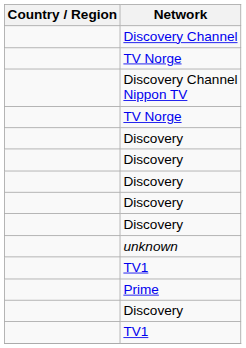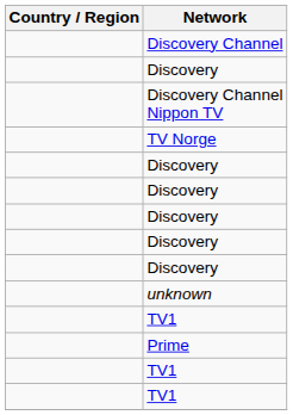row 3 | Network: TV Norge -> Discovery
row 14 | Network: Discovery -> TV1
